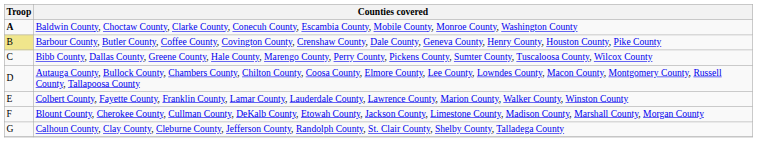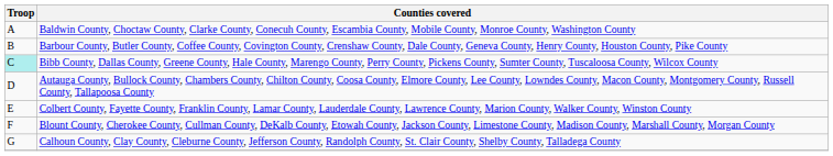row 2 | Troop: bold -> normal
row 3 | Troop: khaki background -> no background
row 4 | Troop: no background -> paleturquoise background
